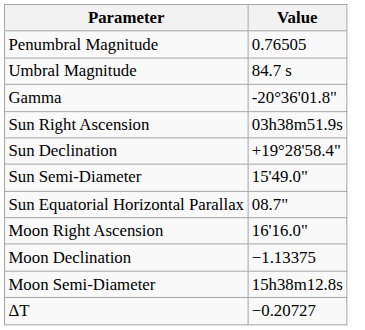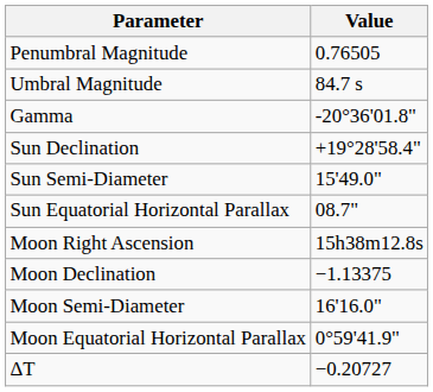- row: Sun Right Ascension | 03h38m51.9s
Moon Right Ascension | Value: 16'16.0" -> 15h38m12.8s
Moon Semi-Diameter | Value: 15h38m12.8s -> 16'16.0"
+ row: Moon Equatorial Horizontal Parallax | 0°59'41.9"
